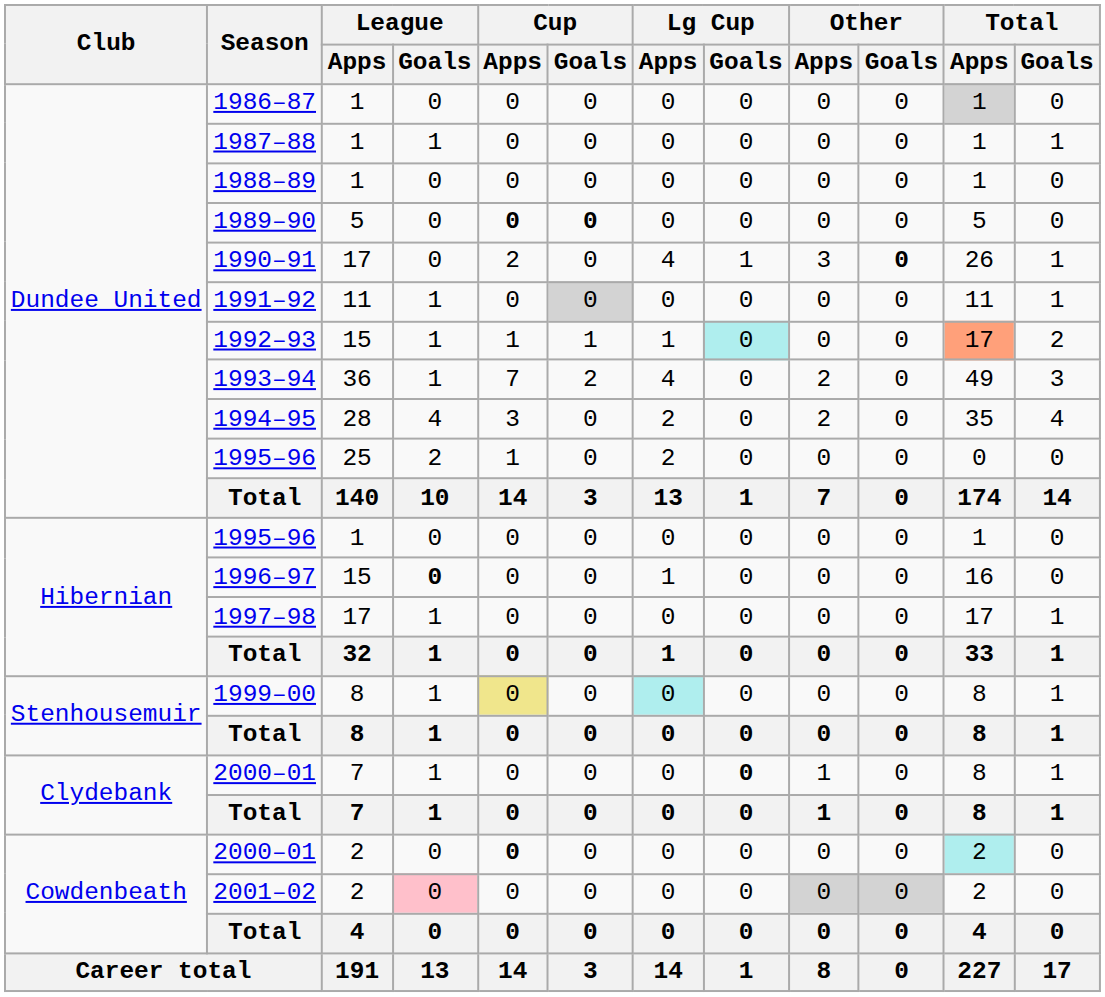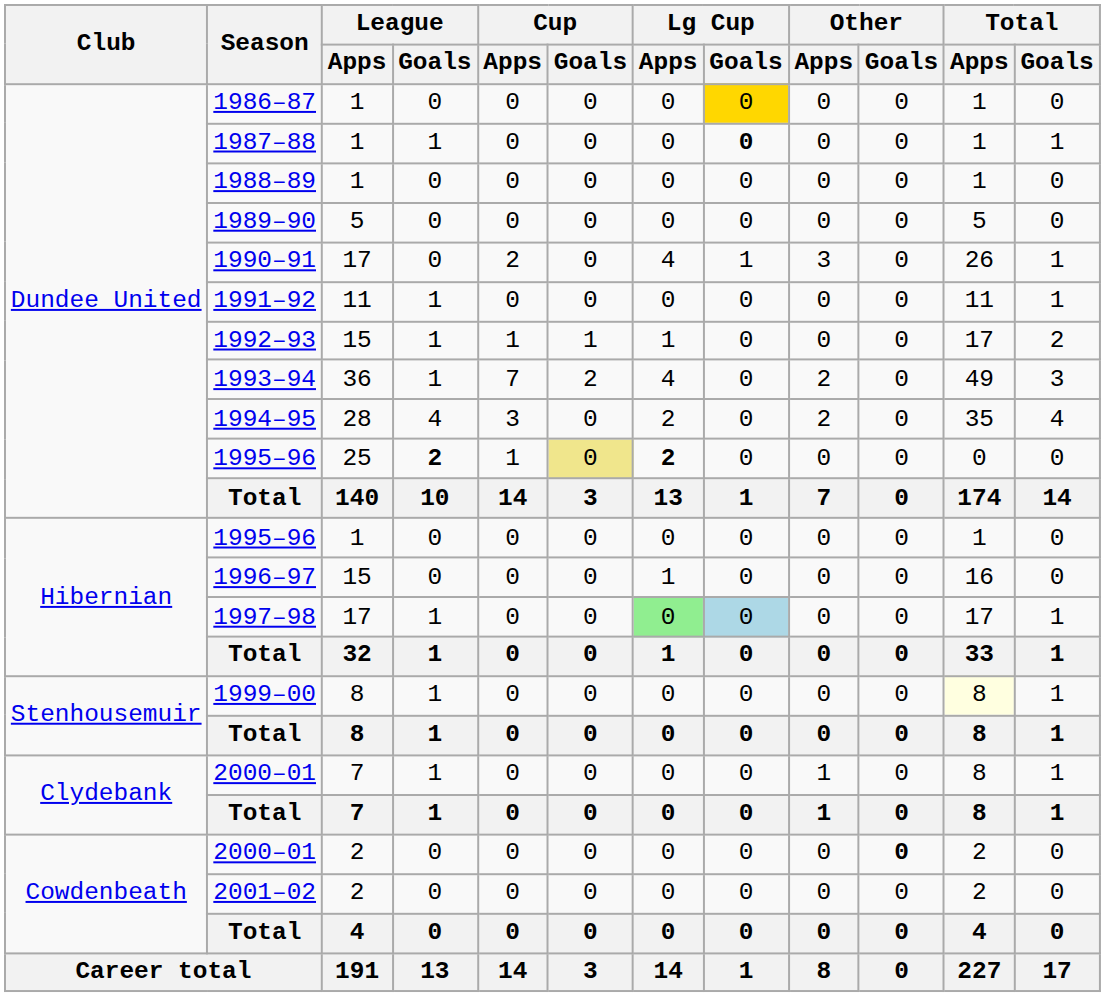1986–87 | Lg Cup / Goals: no background -> gold background
1986–87 | Total / Apps: lightgrey background -> no background
1987–88 | Lg Cup / Goals: normal -> bold
1989–90 | Cup / Apps: bold -> normal
1989–90 | Cup / Goals: bold -> normal
1990–91 | Other / Goals: bold -> normal
1991–92 | Cup / Goals: lightgrey background -> no background
1992–93 | Lg Cup / Goals: paleturquoise background -> no background
1992–93 | Total / Apps: lightsalmon background -> no background
1995–96 / 25 | League / Goals: normal -> bold
1995–96 / 25 | Cup / Goals: no background -> khaki background
1995–96 / 25 | Lg Cup / Apps: normal -> bold
1996–97 | League / Goals: bold -> normal
1997–98 | Lg Cup / Apps: no background -> lightgreen background
1997–98 | Lg Cup / Goals: no background -> lightblue background
1999–00 | Cup / Apps: khaki background -> no background
1999–00 | Lg Cup / Apps: paleturquoise background -> no background
1999–00 | Total / Apps: no background -> lightyellow background
2000–01 / 7 | Lg Cup / Goals: bold -> normal
2000–01 / 2 | Cup / Apps: bold -> normal
2000–01 / 2 | Other / Goals: normal -> bold
2000–01 / 2 | Total / Apps: paleturquoise background -> no background
2001–02 | League / Goals: pink background -> no background
2001–02 | Other / Apps: lightgrey background -> no background
2001–02 | Other / Goals: lightgrey background -> no background
